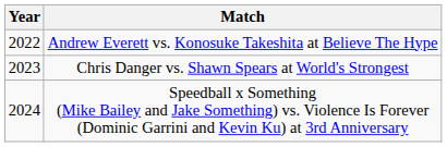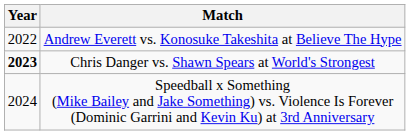Chris Danger vs. Shawn Spears at World's Strongest | Year: normal -> bold
